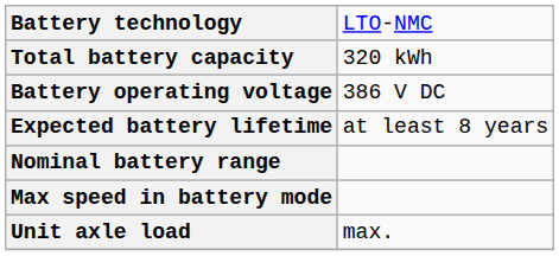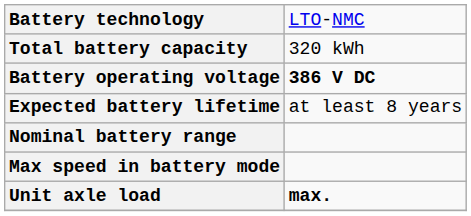Battery operating voltage | column 2: normal -> bold
Unit axle load | column 2: normal -> bold
